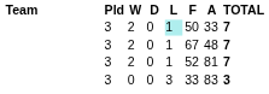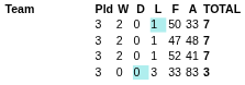row 3 | column 6: 67 -> 47
row 4 | column 7: 81 -> 41
row 5 | column 4: no background -> paleturquoise background
